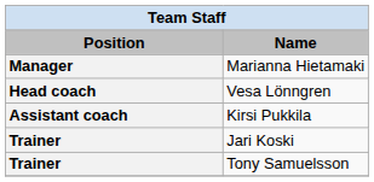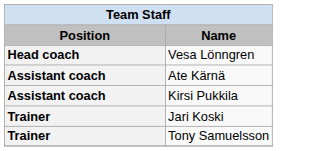- row: Manager | Marianna Hietamaki
+ row: Assistant coach | Ate Kärnä
